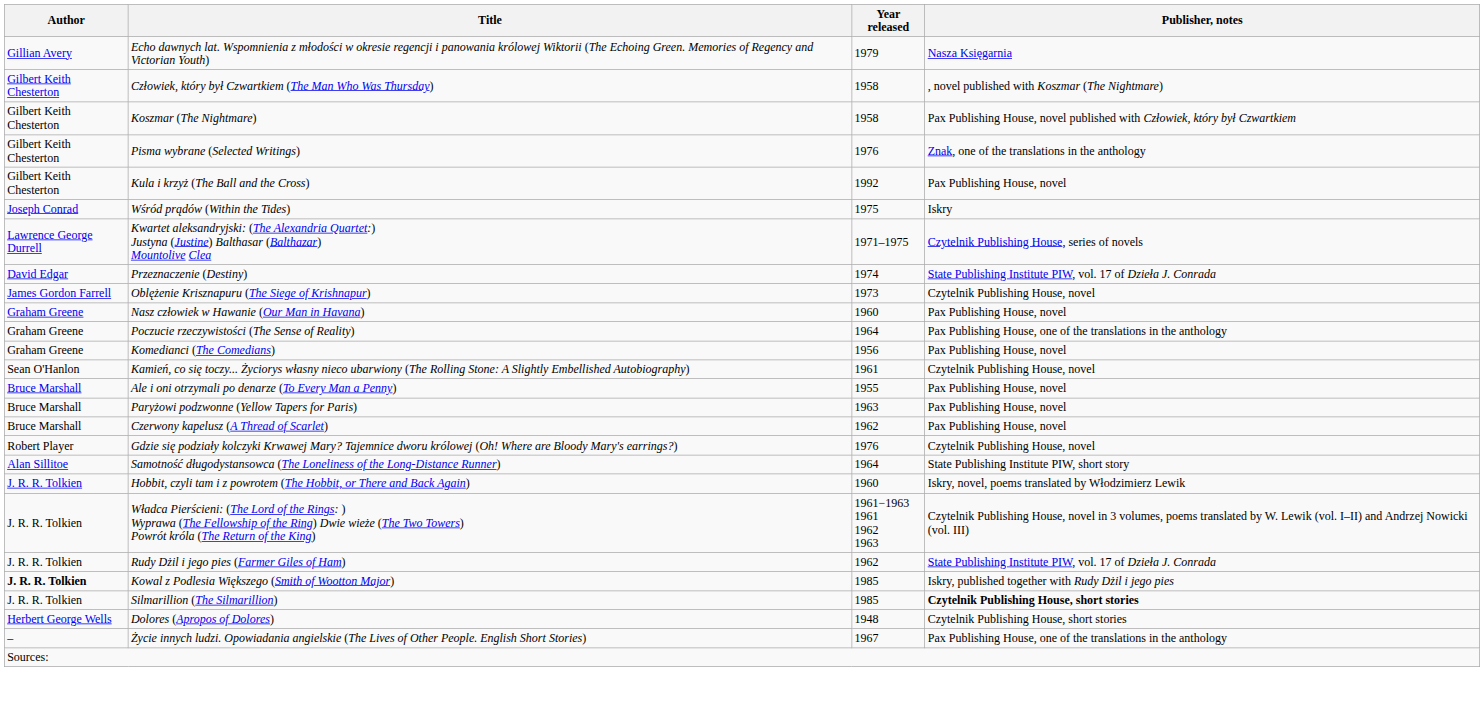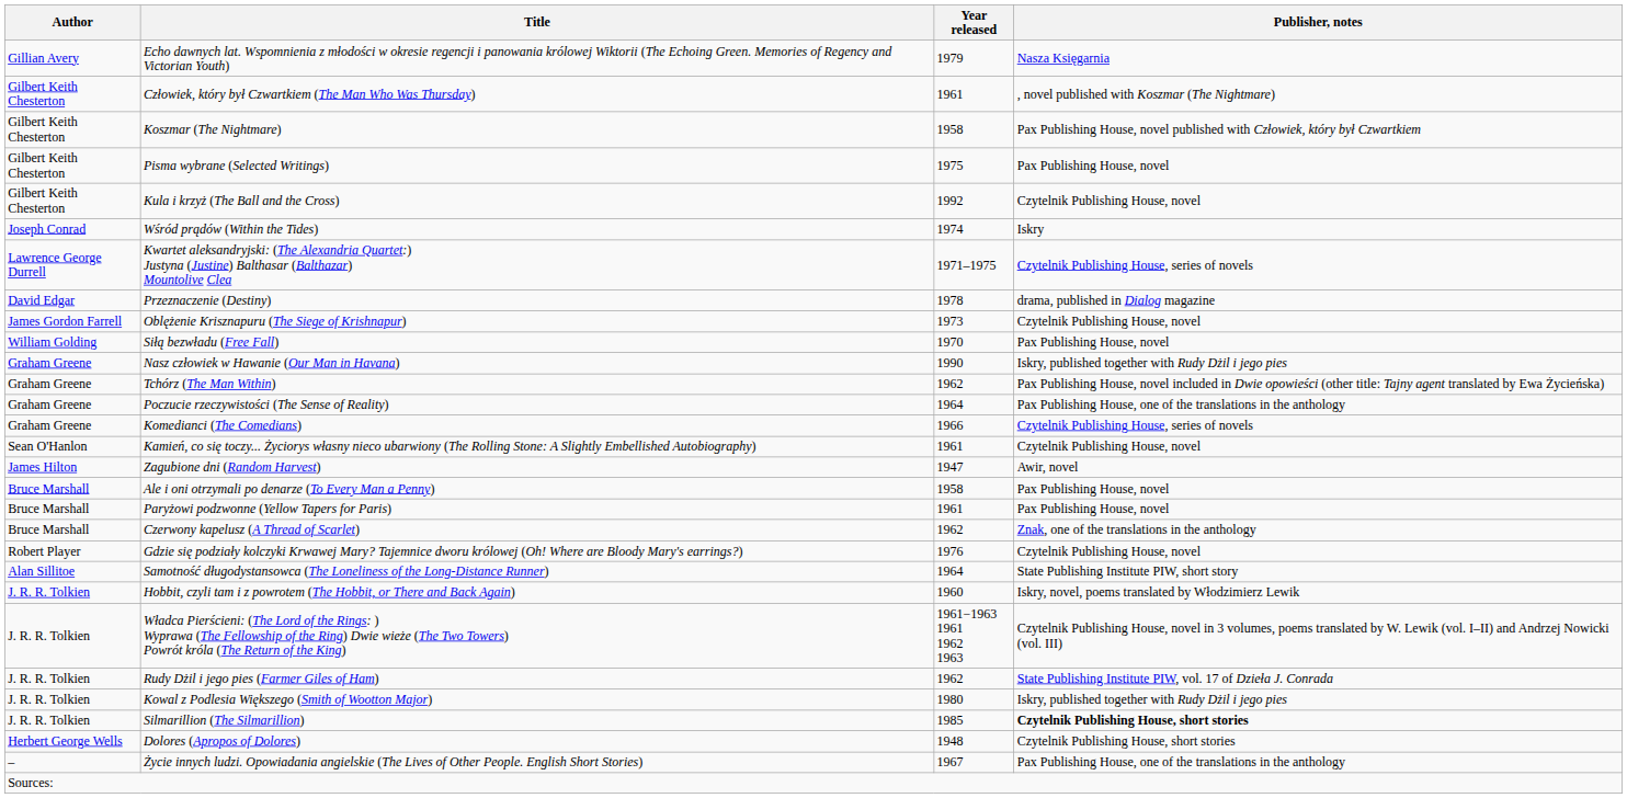Człowiek, który był Czwartkiem (The Man Who Was Thursday) | Year released: 1958 -> 1961
Pisma wybrane (Selected Writings) | Year released: 1976 -> 1975
Pisma wybrane (Selected Writings) | Publisher, notes: Znak, one of the translations in the anthology -> Pax Publishing House, novel
Kula i krzyż (The Ball and the Cross) | Publisher, notes: Pax Publishing House, novel -> Czytelnik Publishing House, novel
Wśród prądów (Within the Tides) | Year released: 1975 -> 1974
Przeznaczenie (Destiny) | Year released: 1974 -> 1978
Przeznaczenie (Destiny) | Publisher, notes: State Publishing Institute PIW, vol. 17 of Dzieła J. Conrada -> drama, published in Dialog magazine
+ row: William Golding | Siłą bezwładu (Free Fall) | 1970 | Pax Publishing House, novel
Nasz człowiek w Hawanie (Our Man in Havana) | Year released: 1960 -> 1990
Nasz człowiek w Hawanie (Our Man in Havana) | Publisher, notes: Pax Publishing House, novel -> Iskry, published together with Rudy Dżil i jego pies
+ row: Graham Greene | Tchórz (The Man Within) | 1962 | Pax Publishing House, novel included in Dwie opowieści (other title: Tajny agent translated by Ewa Życieńska)
Komedianci (The Comedians) | Year released: 1956 -> 1966
Komedianci (The Comedians) | Publisher, notes: Pax Publishing House, novel -> Czytelnik Publishing House, series of novels
+ row: James Hilton | Zagubione dni (Random Harvest) | 1947 | Awir, novel
Ale i oni otrzymali po denarze (To Every Man a Penny) | Year released: 1955 -> 1958
Paryżowi podzwonne (Yellow Tapers for Paris) | Year released: 1963 -> 1961
Czerwony kapelusz (A Thread of Scarlet) | Publisher, notes: Pax Publishing House, novel -> Znak, one of the translations in the anthology
Kowal z Podlesia Większego (Smith of Wootton Major) | Author: bold -> normal
Kowal z Podlesia Większego (Smith of Wootton Major) | Year released: 1985 -> 1980
